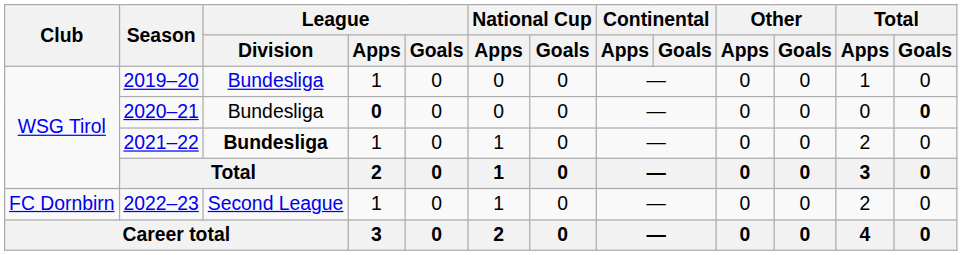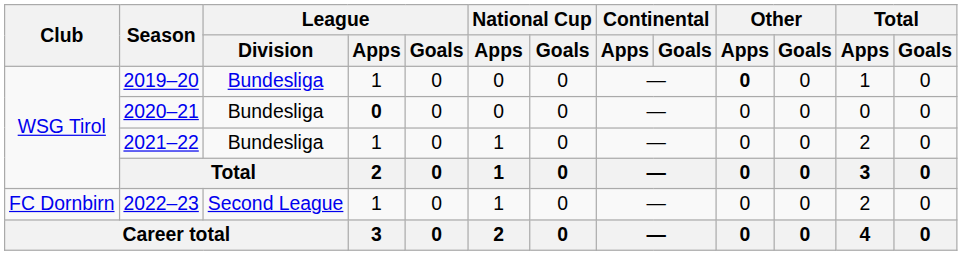2019–20 | Other / Apps: normal -> bold
2020–21 | Total / Goals: bold -> normal
2021–22 | League / Division: bold -> normal
